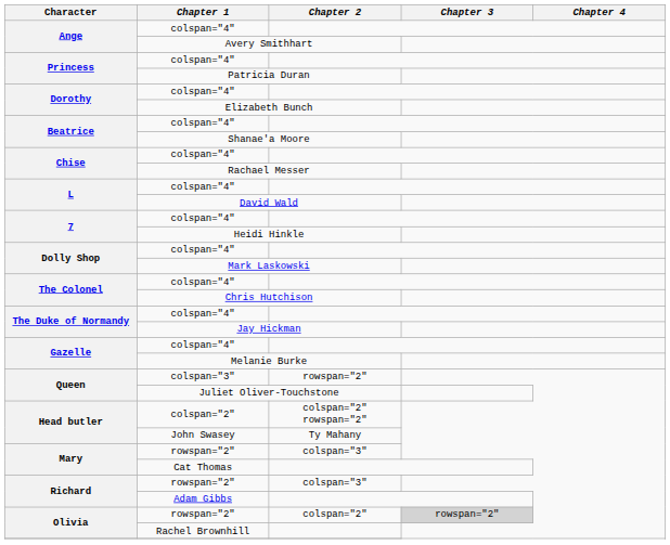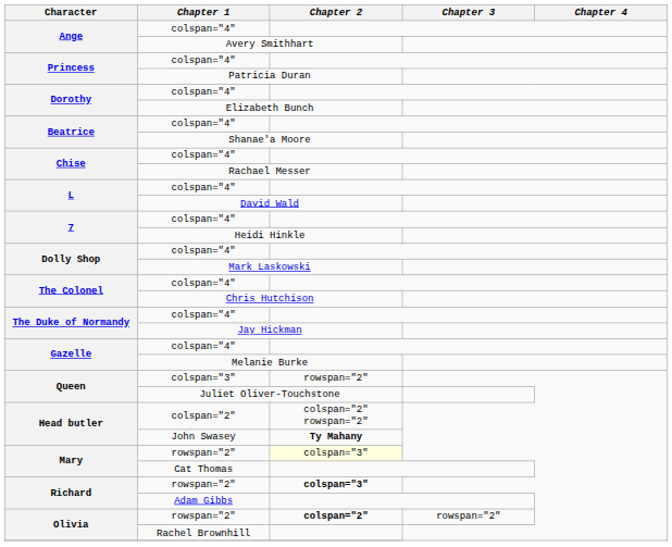John Swasey | Chapter 2: normal -> bold
Mary / rowspan="2" | Chapter 2: no background -> lightyellow background
Richard / rowspan="2" | Chapter 2: normal -> bold
Olivia / rowspan="2" | Chapter 2: normal -> bold
Olivia / rowspan="2" | Chapter 3: lightgrey background -> no background
